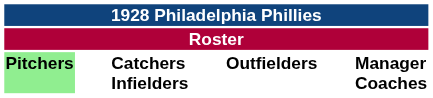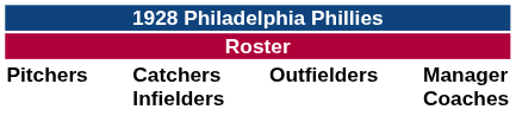Pitchers | column 1: lightgreen background -> no background
